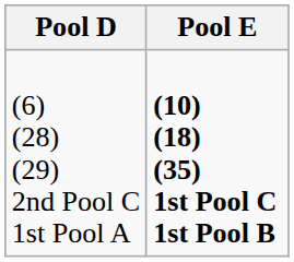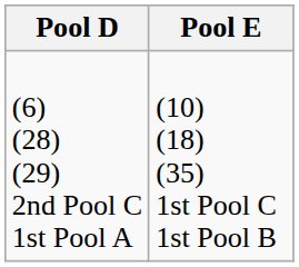(6) (28) (29) 2nd Pool C 1st Pool A | Pool E: bold -> normal
